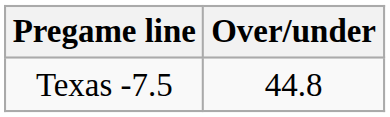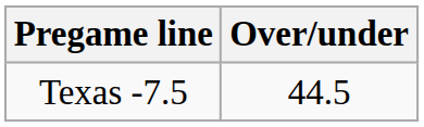Texas -7.5 | Over/under: 44.8 -> 44.5
